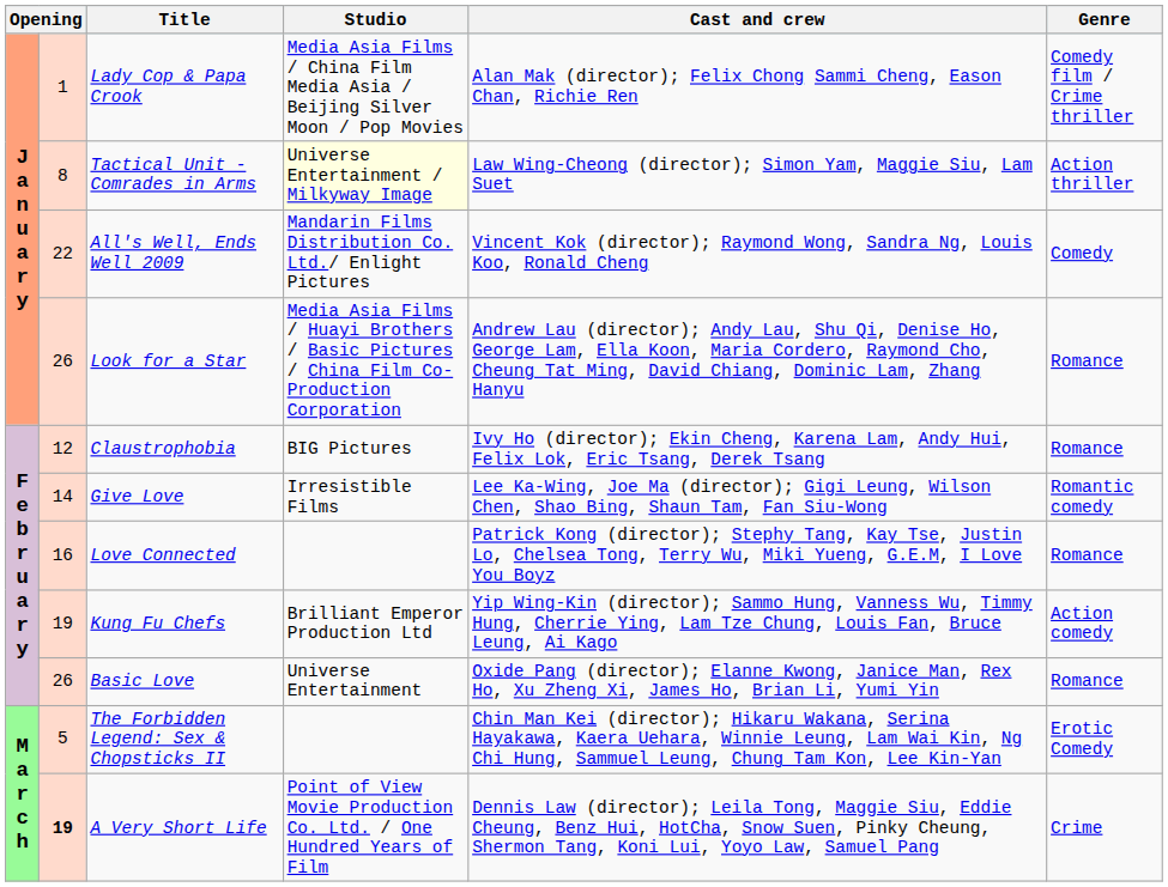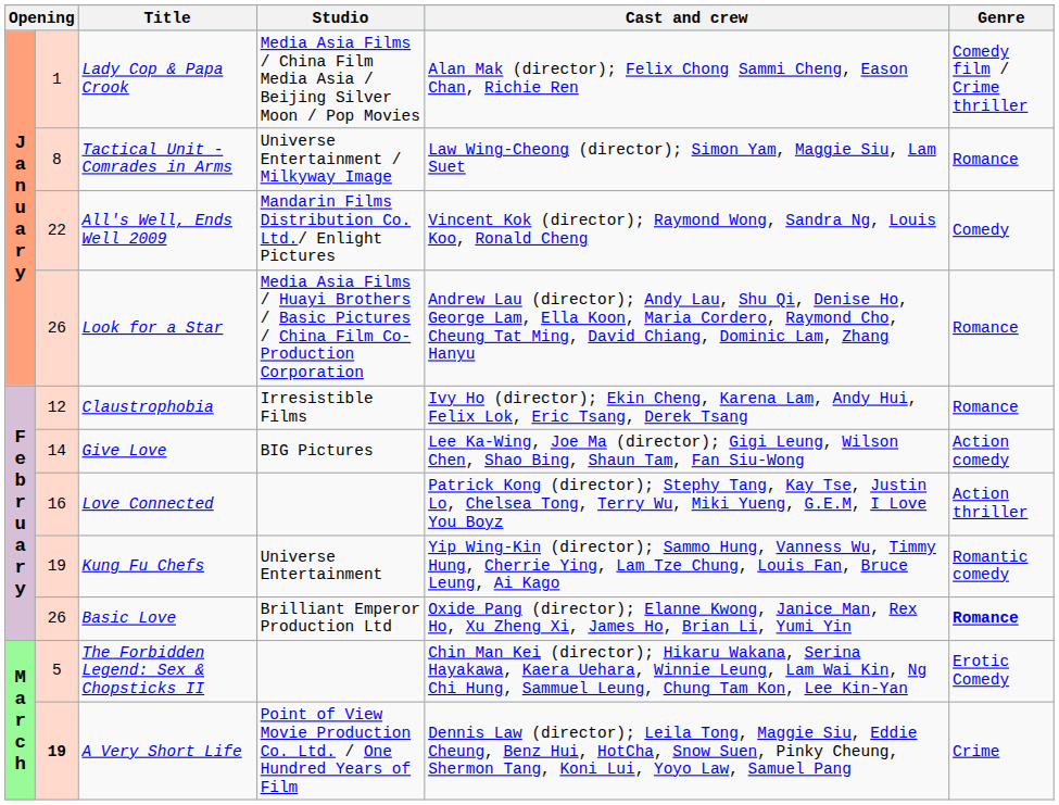Tactical Unit - Comrades in Arms | Studio: lightyellow background -> no background
Tactical Unit - Comrades in Arms | Genre: Action thriller -> Romance
Claustrophobia | Studio: BIG Pictures -> Irresistible Films
Give Love | Studio: Irresistible Films -> BIG Pictures
Give Love | Genre: Romantic comedy -> Action comedy
Love Connected | Genre: Romance -> Action thriller
Kung Fu Chefs | Studio: Brilliant Emperor Production Ltd -> Universe Entertainment
Kung Fu Chefs | Genre: Action comedy -> Romantic comedy
Basic Love | Studio: Universe Entertainment -> Brilliant Emperor Production Ltd
Basic Love | Genre: normal -> bold
